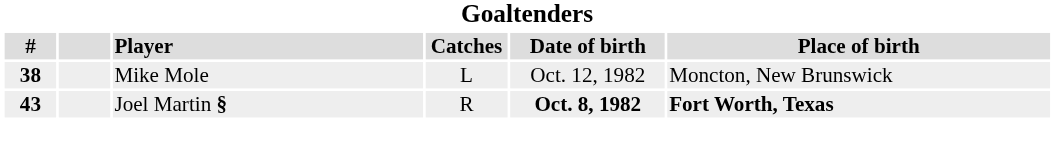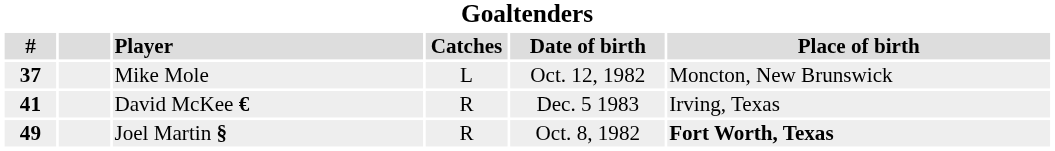Mike Mole | #: 38 -> 37
+ row: 41 | David McKee € | R | Dec. 5 1983 | Irving, Texas
Joel Martin § | #: 43 -> 49
Joel Martin § | Date of birth: bold -> normal
